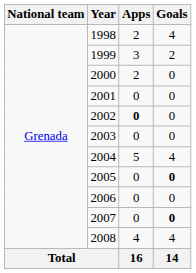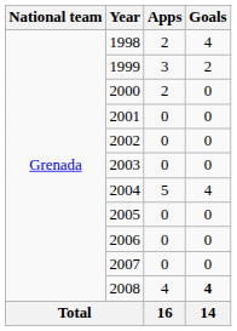2002 | Apps: bold -> normal
2005 | Goals: bold -> normal
2007 | Goals: bold -> normal
2008 | Goals: normal -> bold
